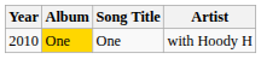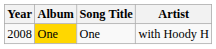row 2 | Year: 2010 -> 2008
